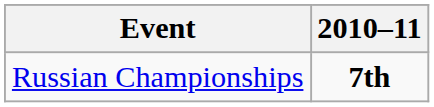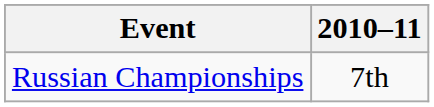Russian Championships | 2010–11: bold -> normal
